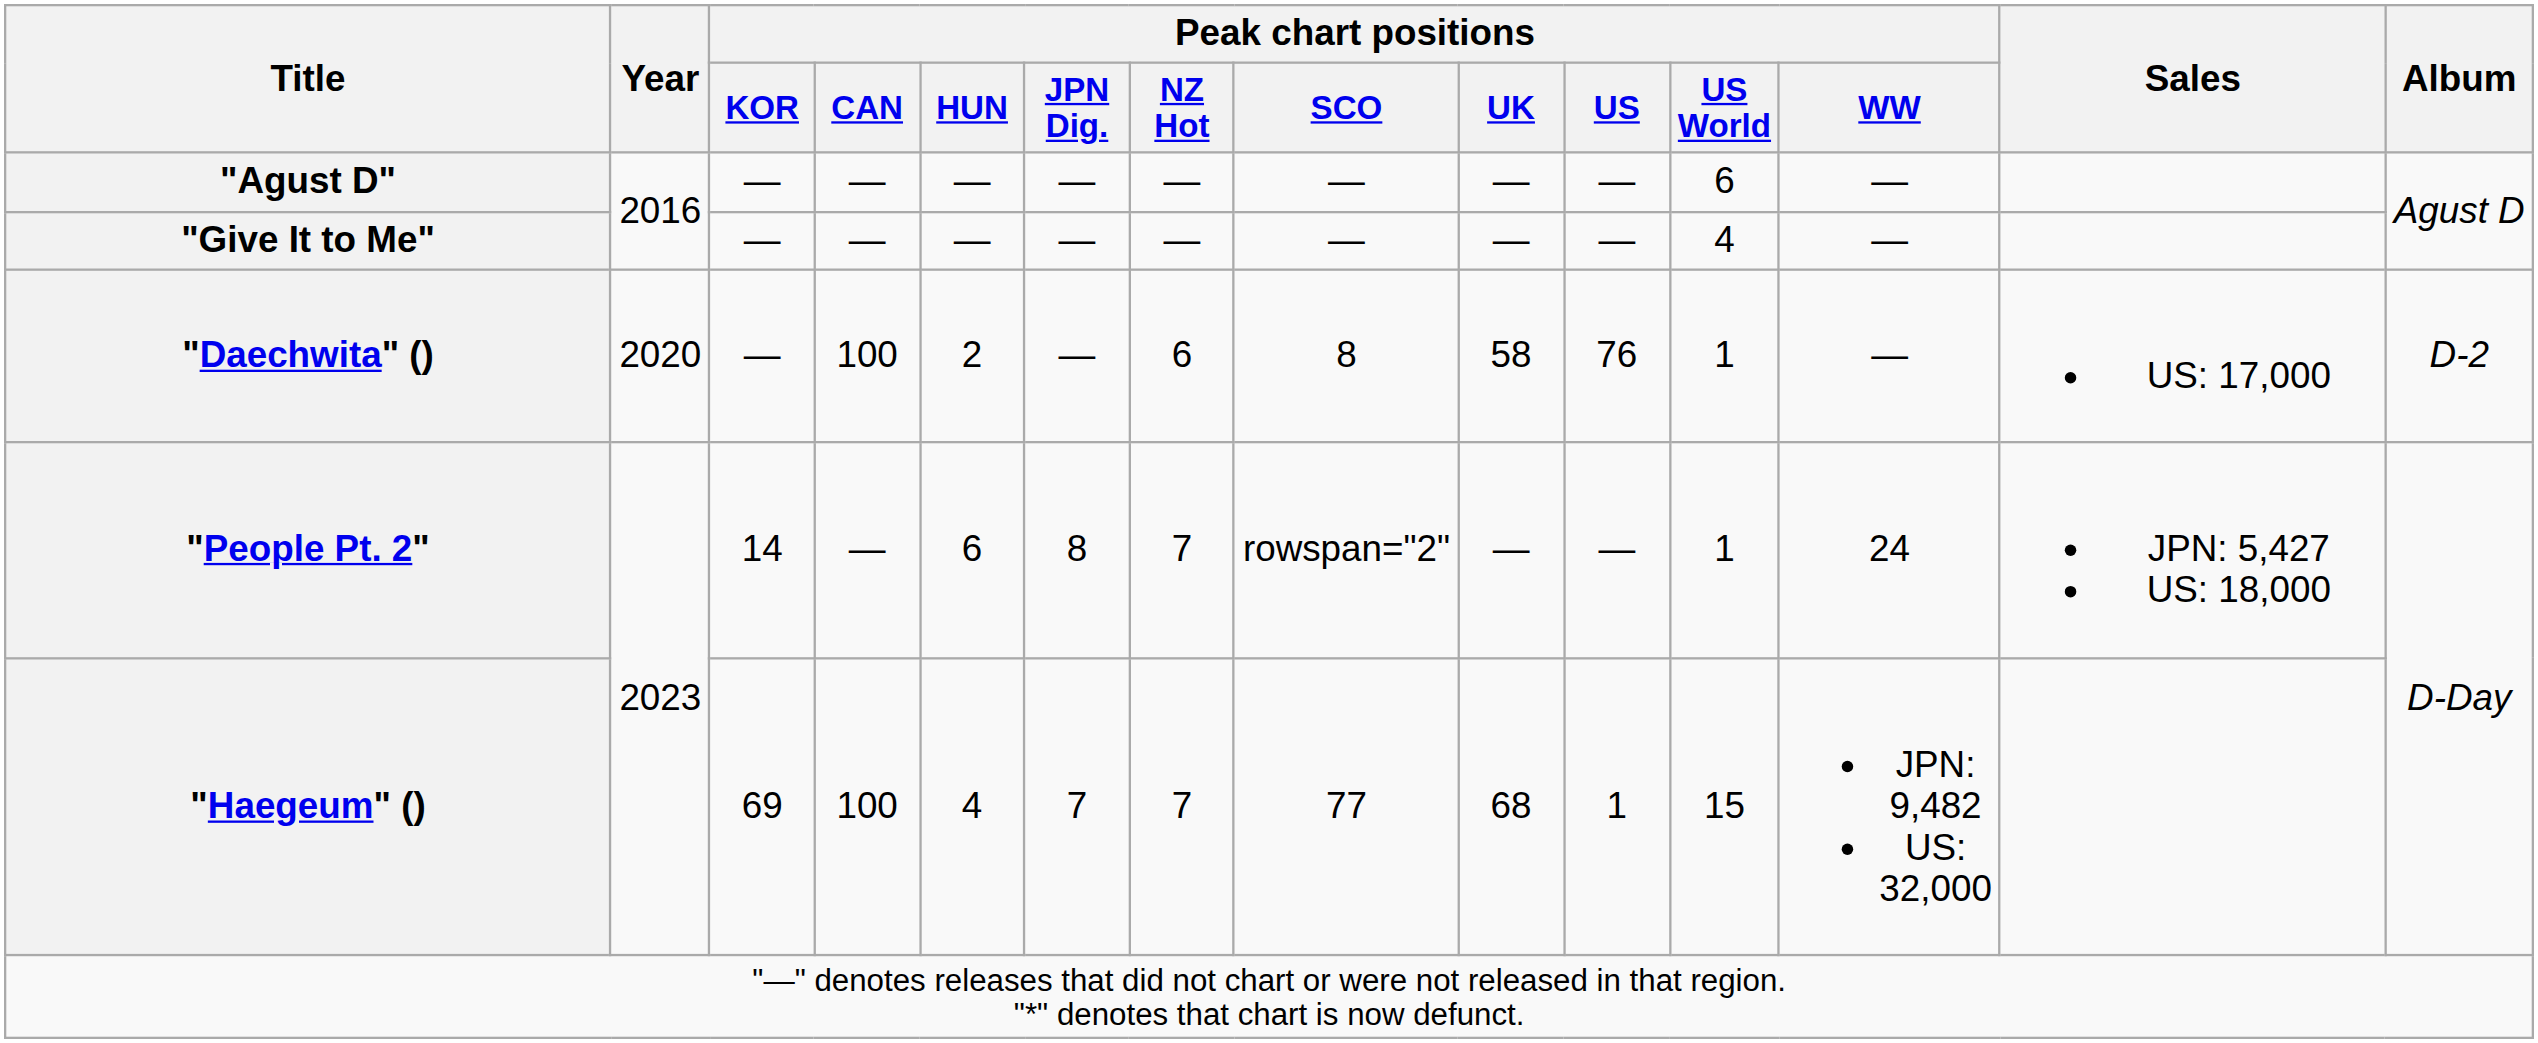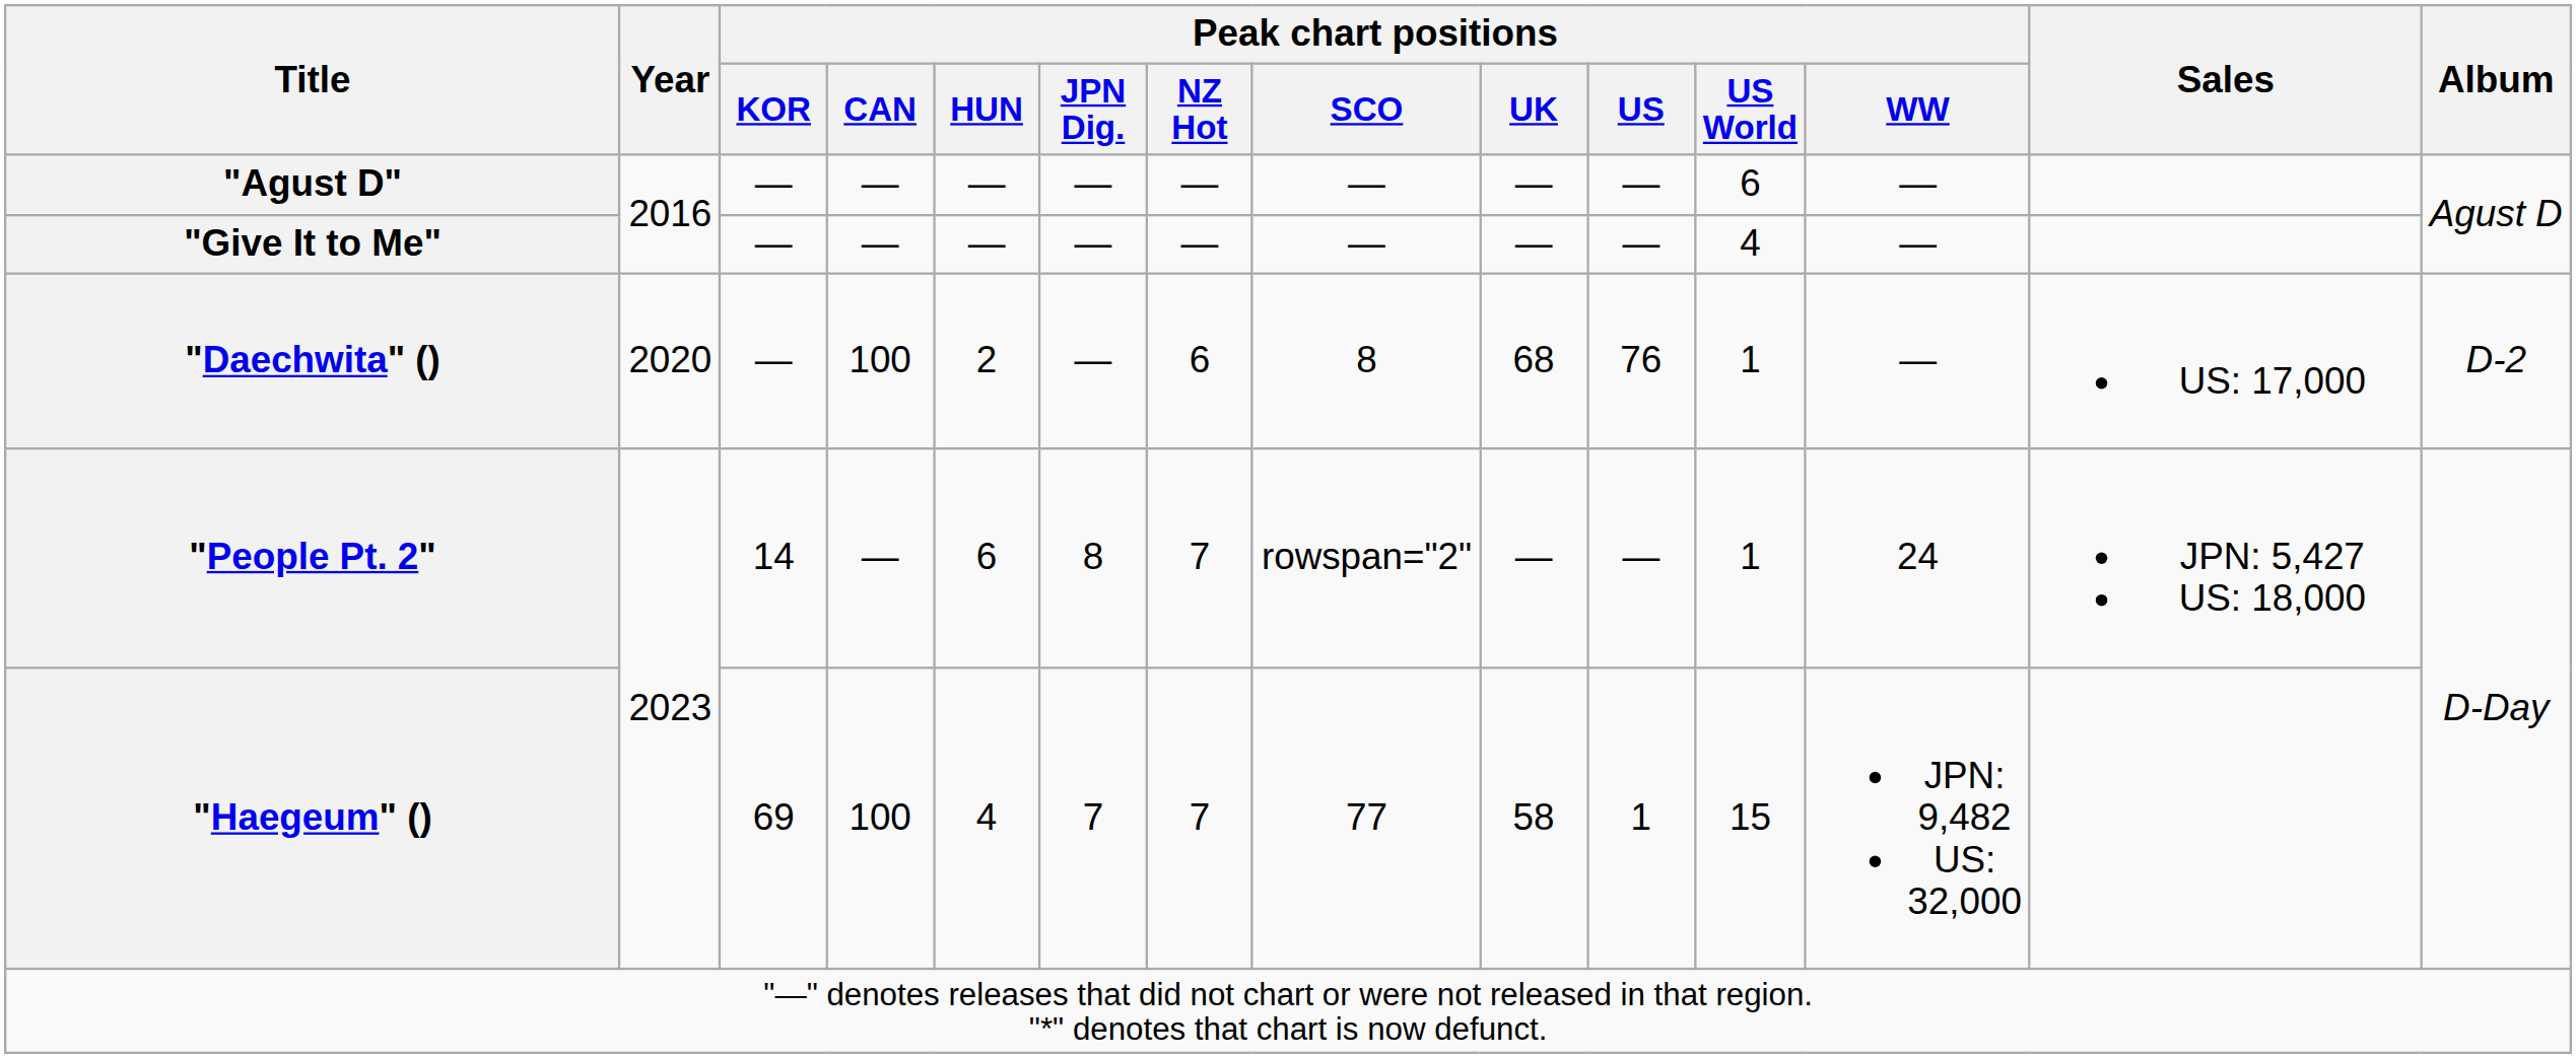"Daechwita" () | Peak chart positions / UK: 58 -> 68
"Haegeum" () | Peak chart positions / UK: 68 -> 58
